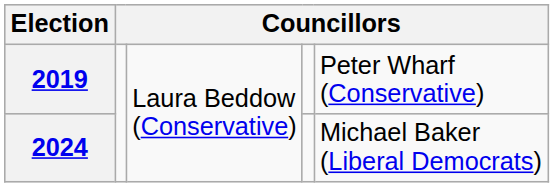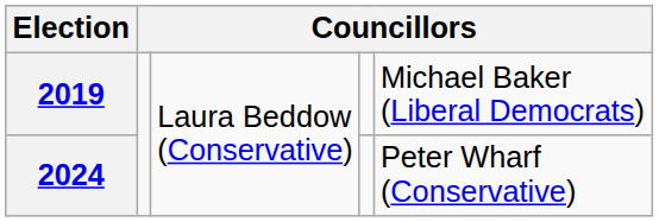2019 | column 5: Peter Wharf (Conservative) -> Michael Baker (Liberal Democrats)
2024 | column 5: Michael Baker (Liberal Democrats) -> Peter Wharf (Conservative)
